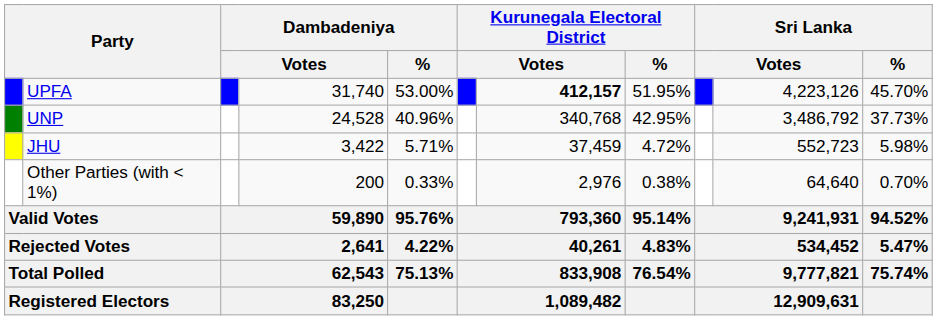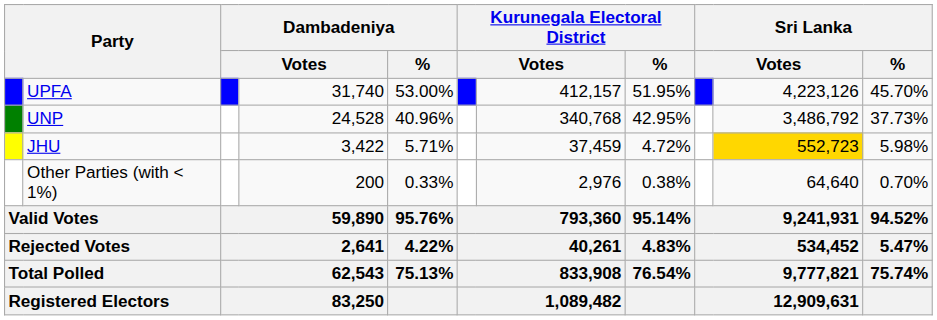UPFA | column 7: bold -> normal
JHU | column 10: no background -> gold background
